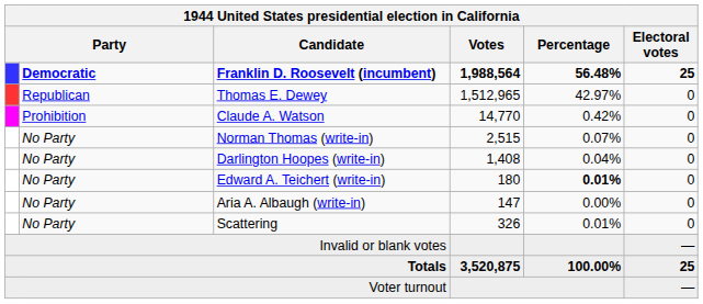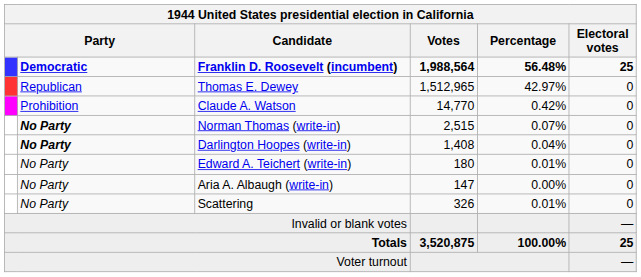Norman Thomas (write-in) | column 2: normal -> bold
Darlington Hoopes (write-in) | column 2: normal -> bold
Edward A. Teichert (write-in) | Percentage: bold -> normal
